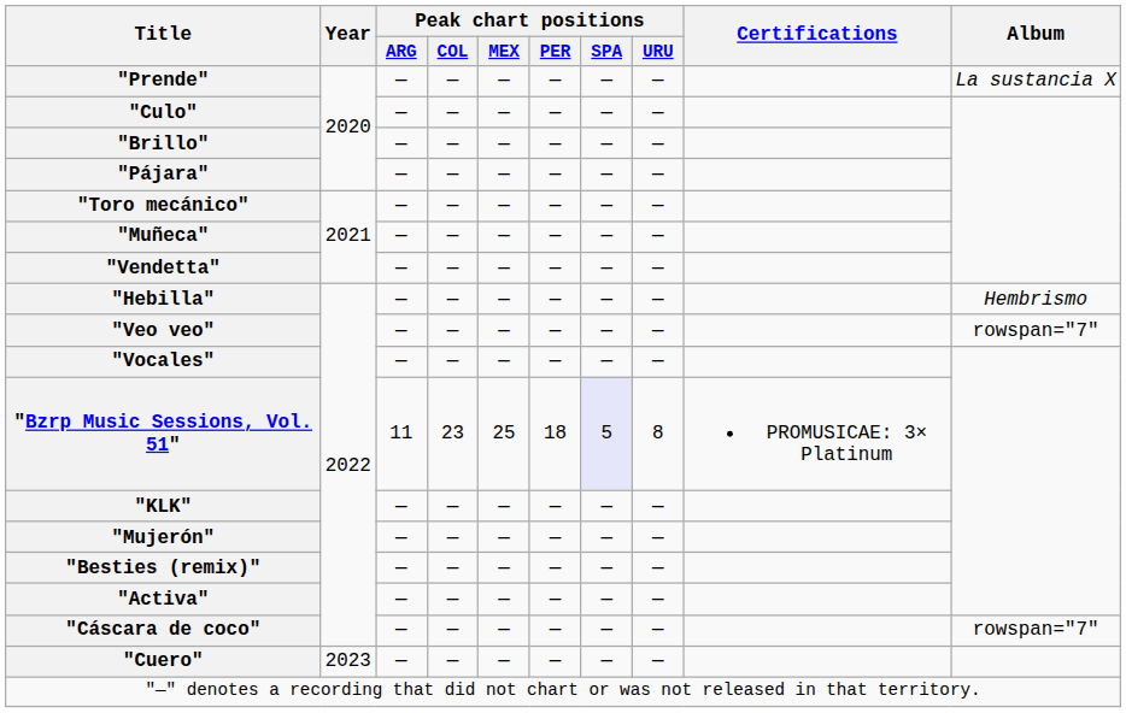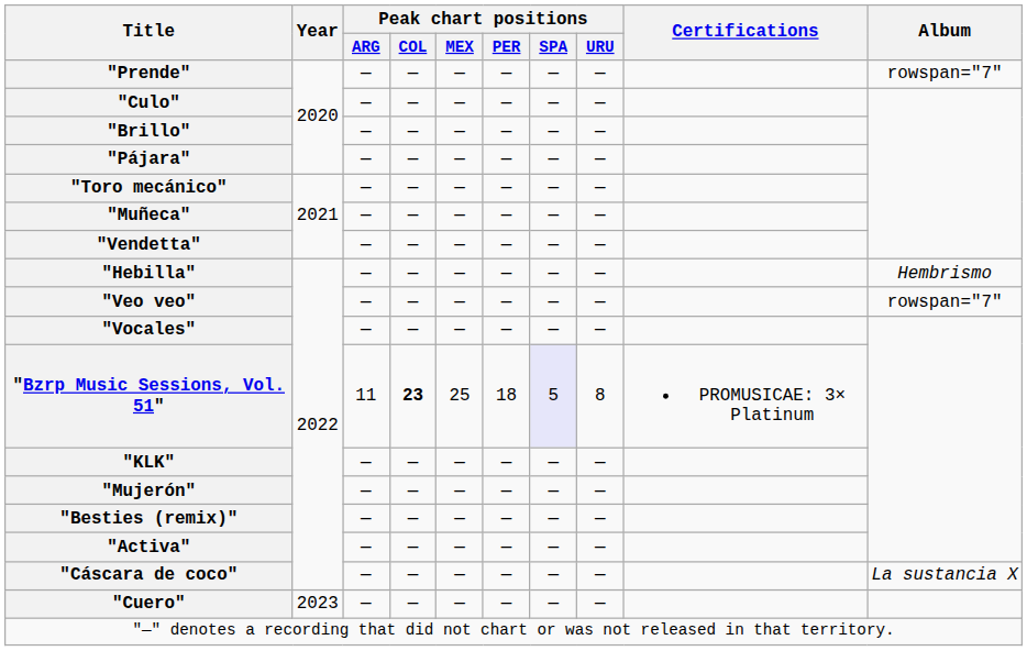"Prende" | Album: La sustancia X -> rowspan="7"
"Bzrp Music Sessions, Vol. 51" | Peak chart positions / COL: normal -> bold
"Cáscara de coco" | Album: rowspan="7" -> La sustancia X
